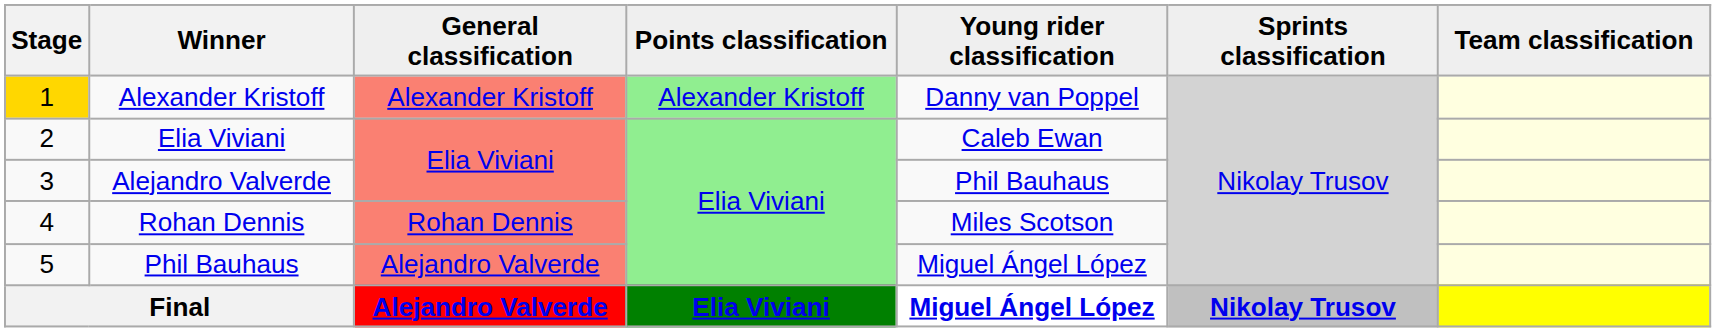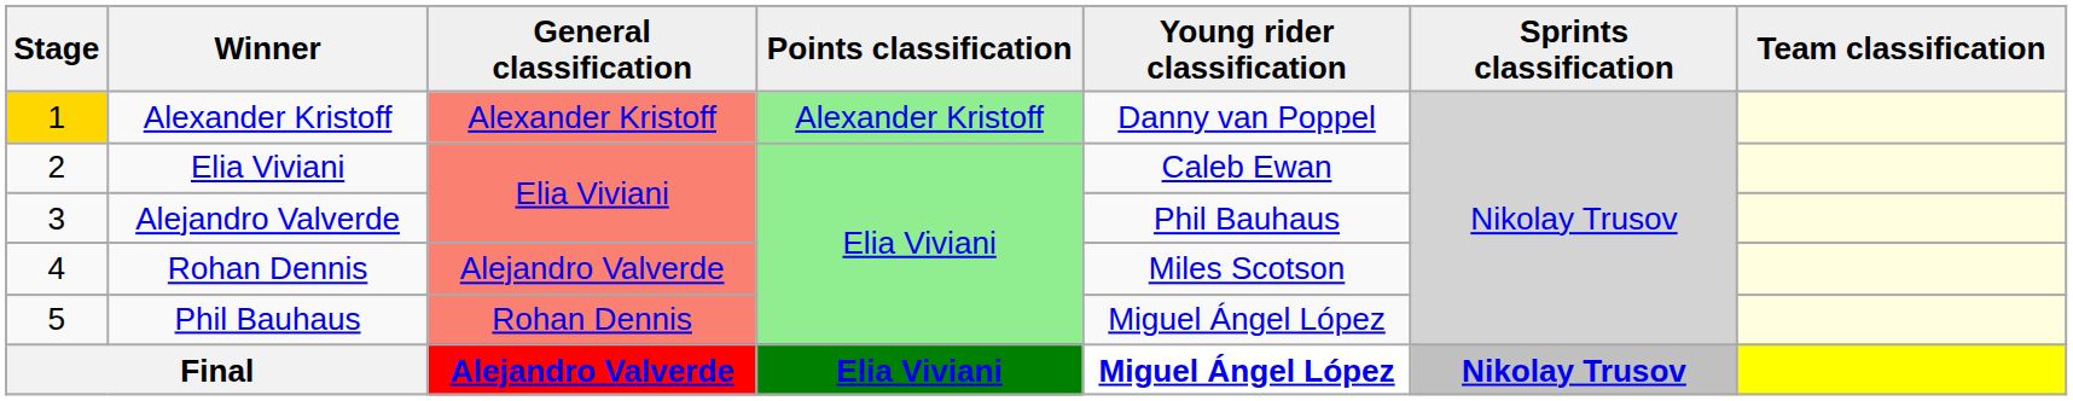row 5 | General classification: Rohan Dennis -> Alejandro Valverde
row 6 | General classification: Alejandro Valverde -> Rohan Dennis
